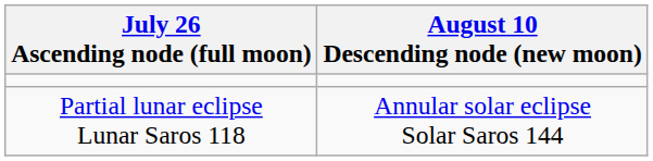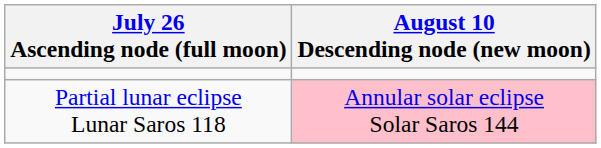Partial lunar eclipse Lunar Saros 118 | August 10 Descending node (new moon): no background -> pink background
